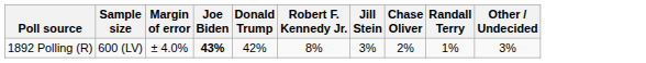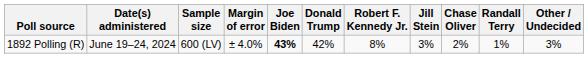+ column: Date(s) administered | June 19–24, 2024
